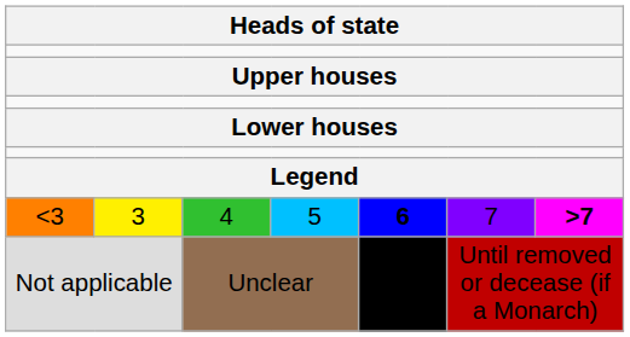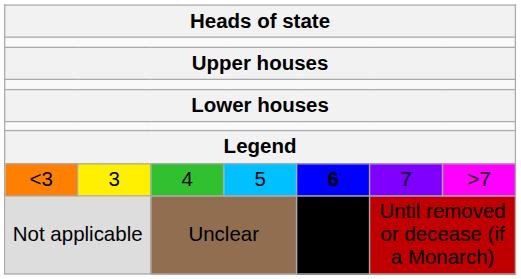<3 | column 7: bold -> normal
